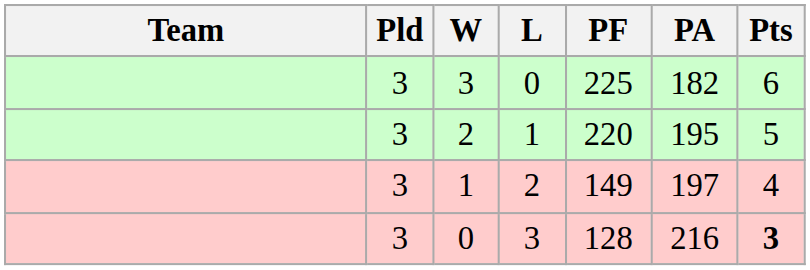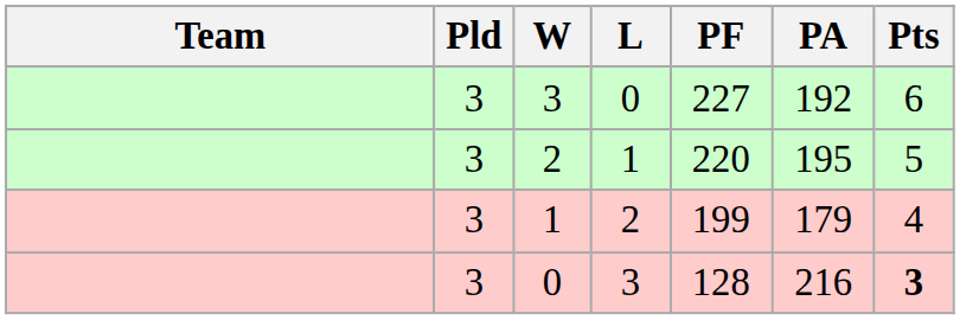row 2 | PF: 225 -> 227
row 2 | PA: 182 -> 192
row 4 | PF: 149 -> 199
row 4 | PA: 197 -> 179
